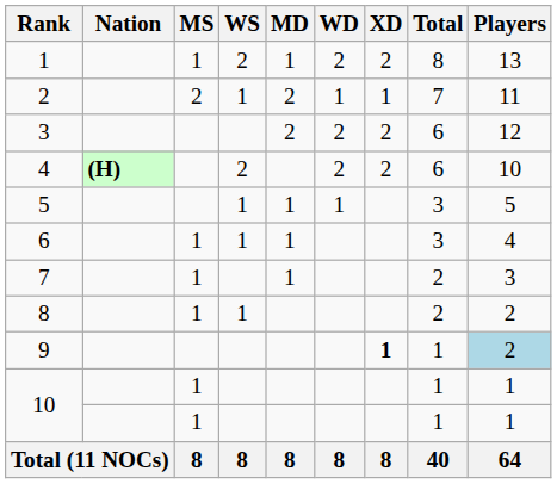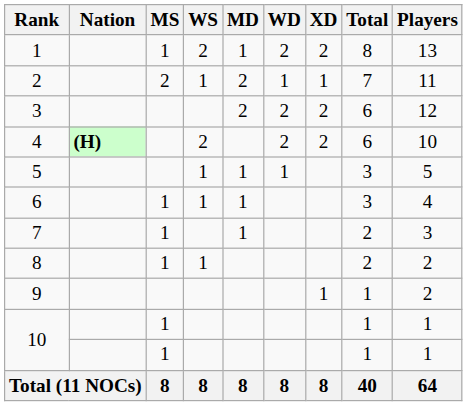9 | XD: bold -> normal
9 | Players: lightblue background -> no background
